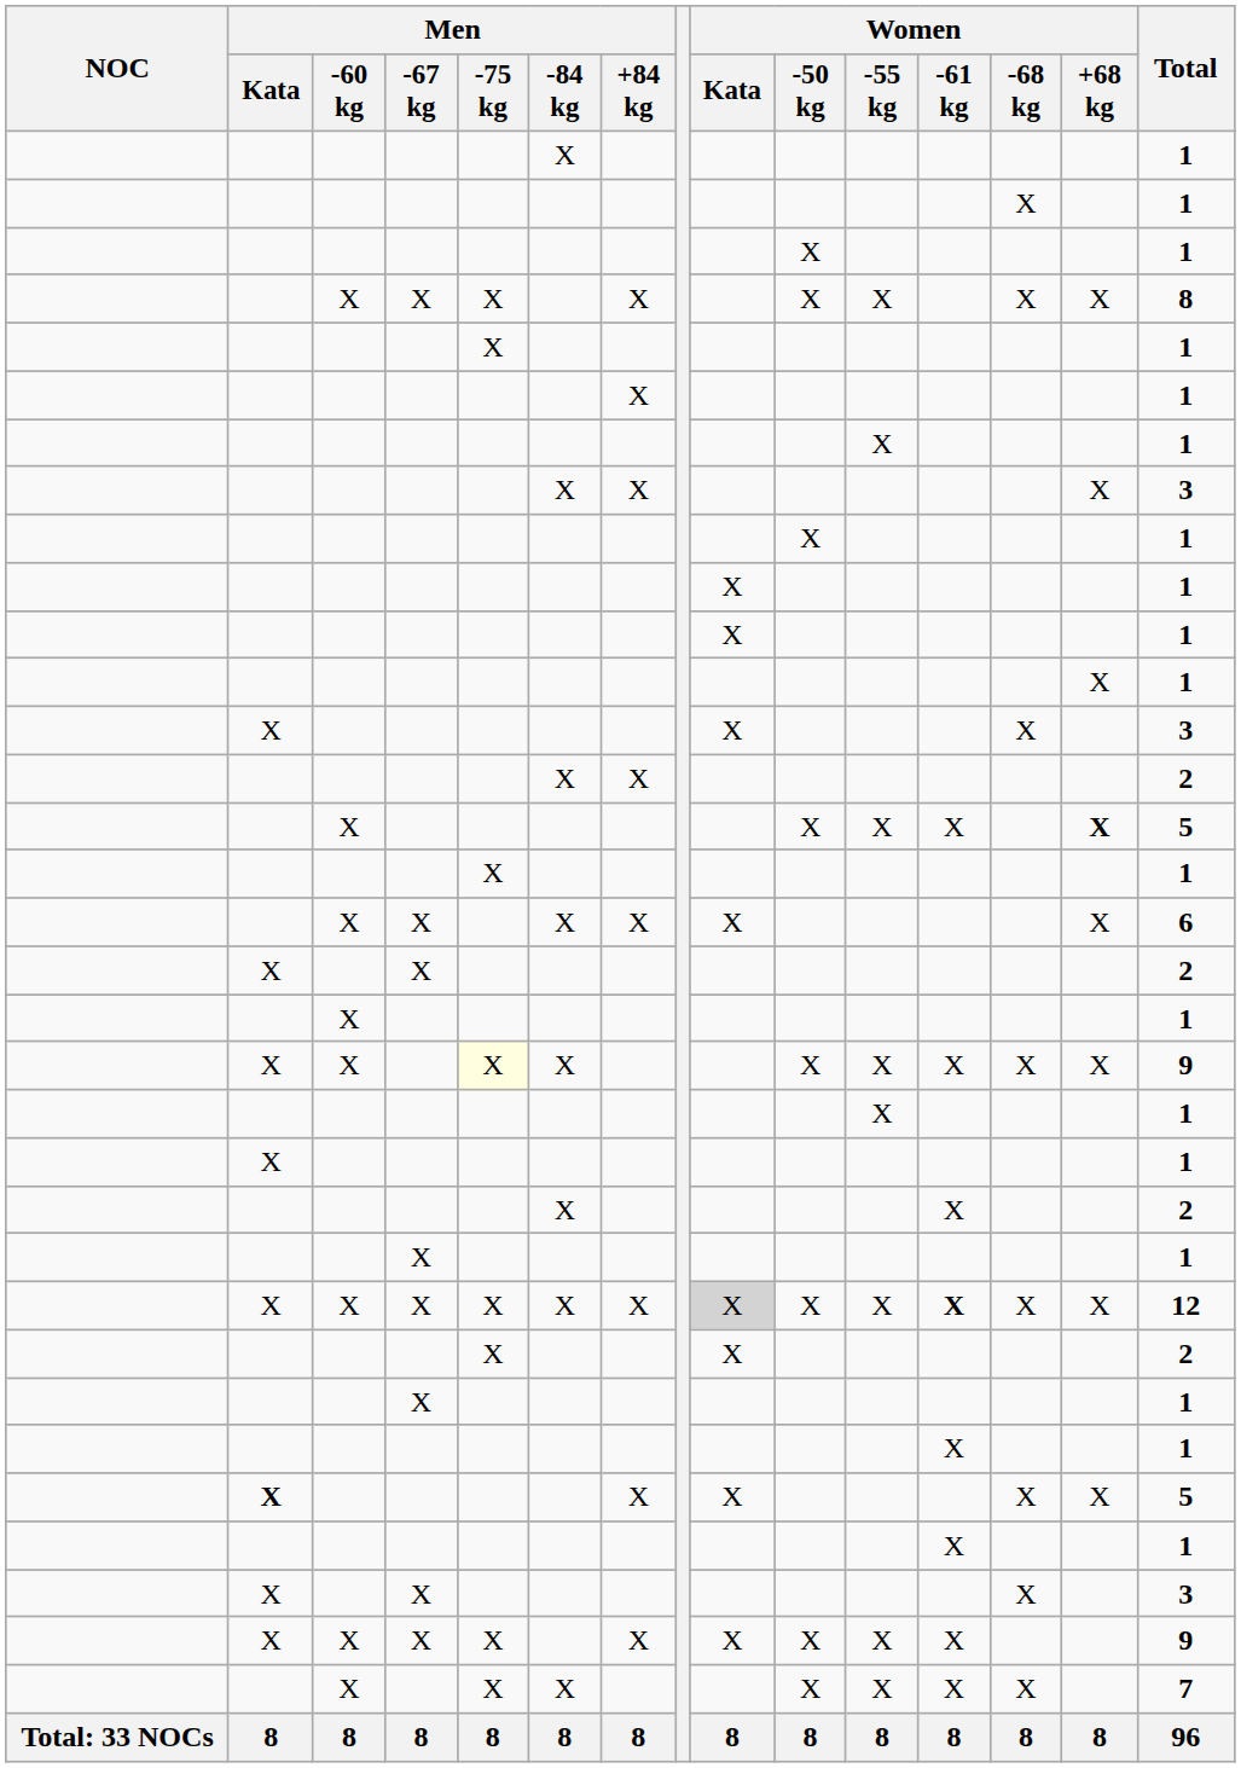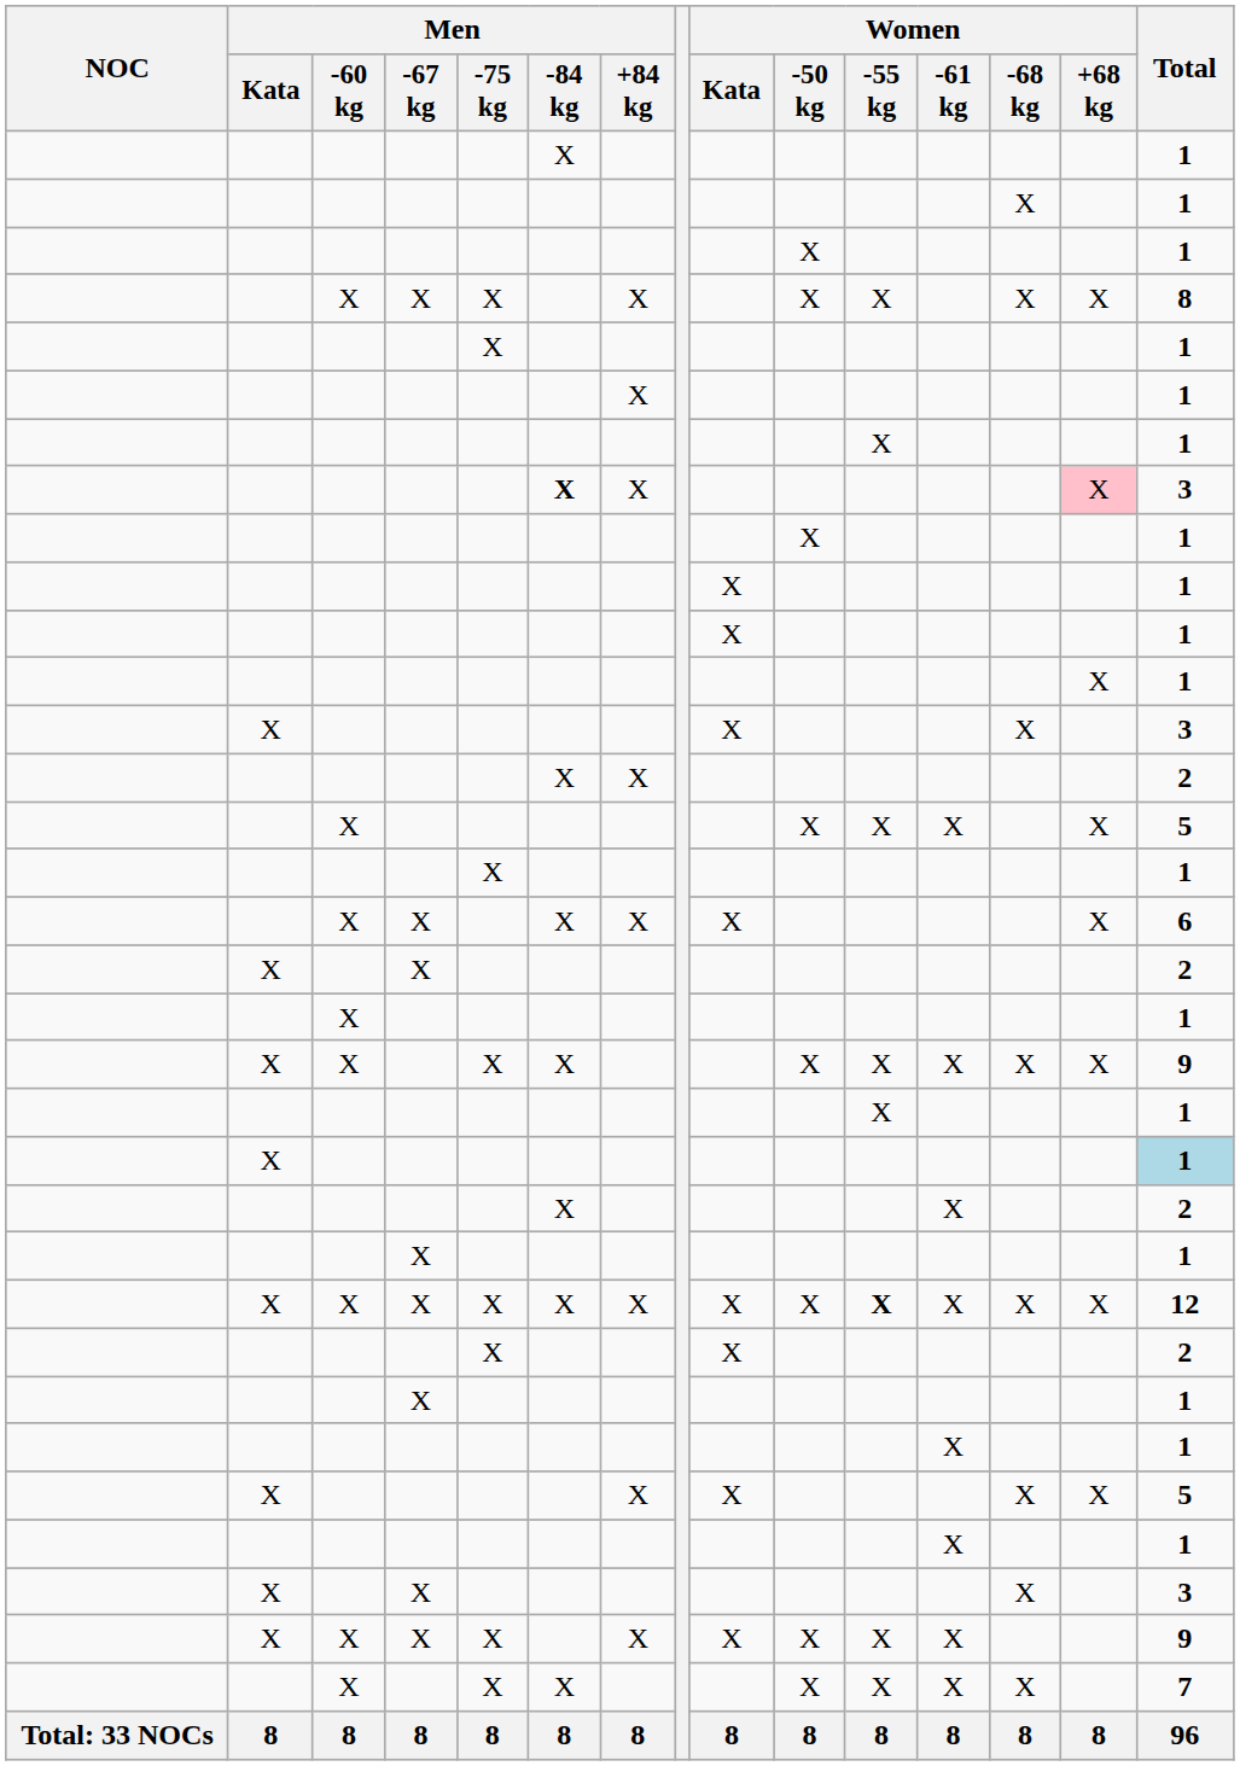row 10 | Men / -84 kg: normal -> bold
row 10 | Women / +68 kg: no background -> pink background
row 17 | Women / +68 kg: bold -> normal
row 22 | Men / -75 kg: lightyellow background -> no background
row 24 | Total: no background -> lightblue background
row 27 | Women / Kata: lightgrey background -> no background
row 27 | Women / -55 kg: normal -> bold
row 27 | Women / -61 kg: bold -> normal
row 31 | Men / Kata: bold -> normal
